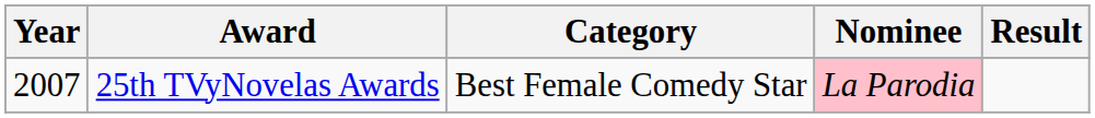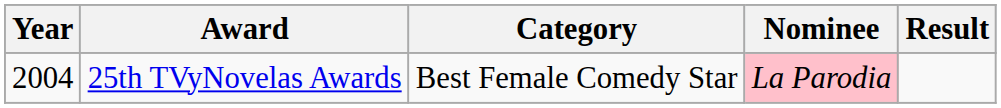25th TVyNovelas Awards | Year: 2007 -> 2004
